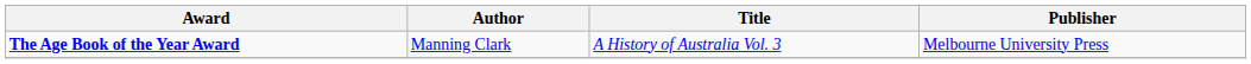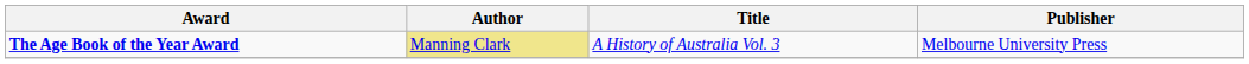The Age Book of the Year Award | Author: no background -> khaki background
